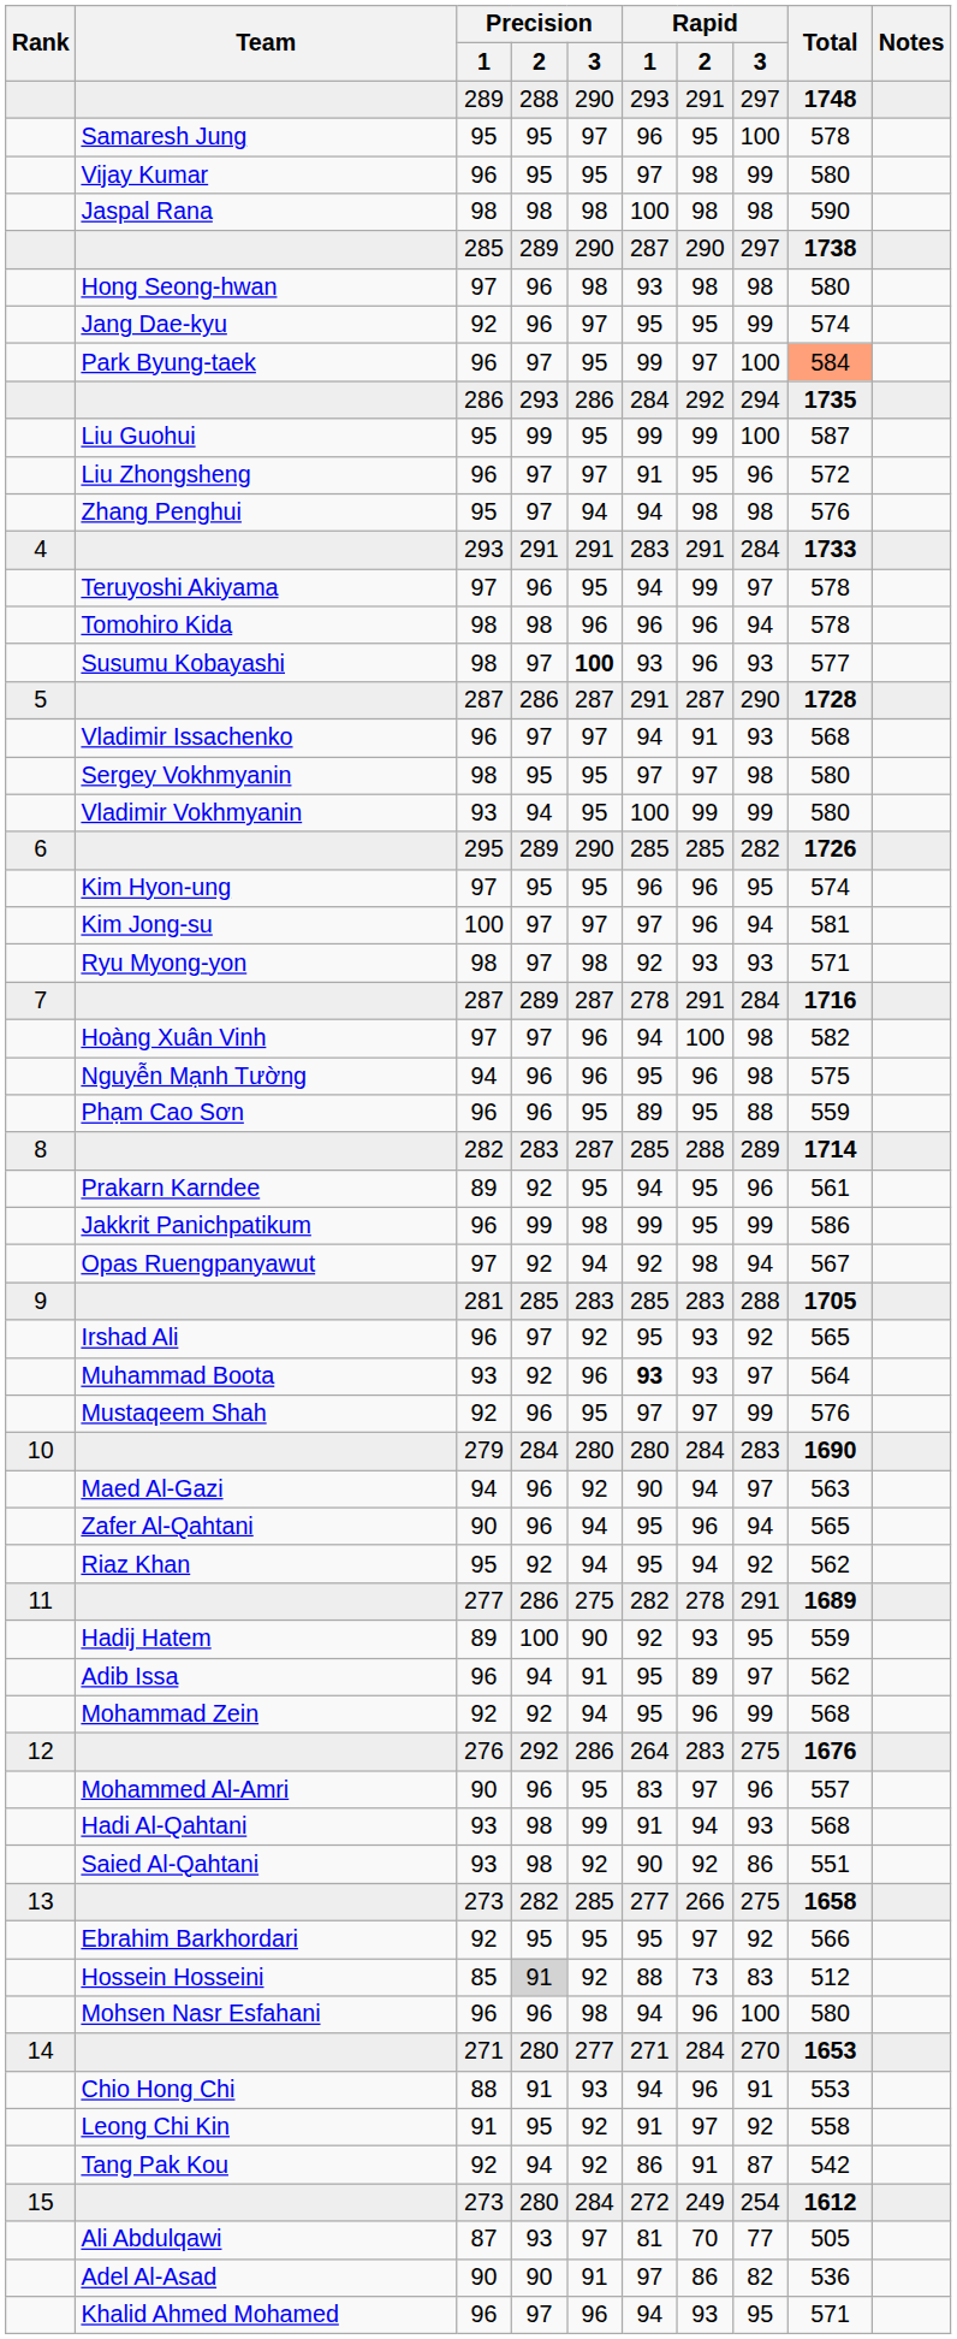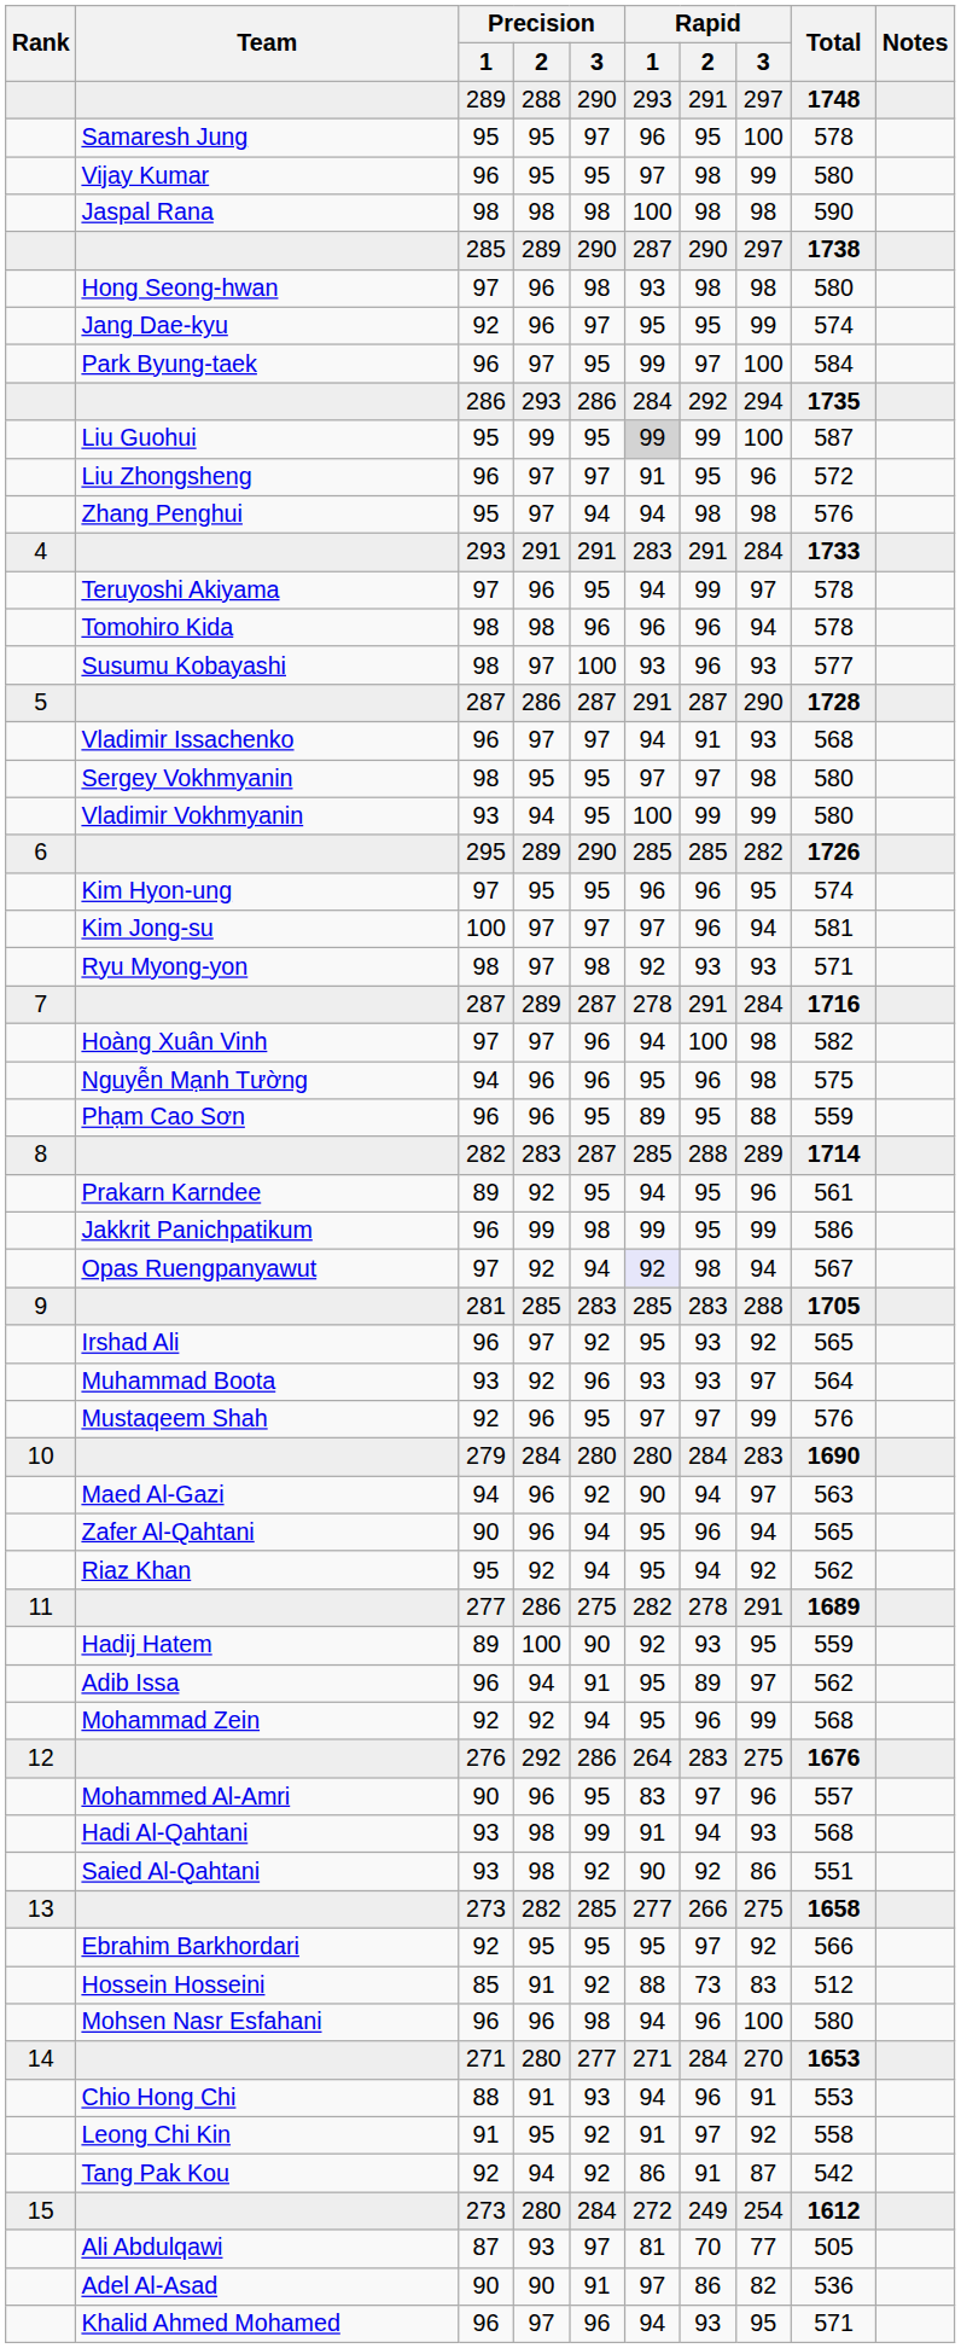Park Byung-taek | Total: lightsalmon background -> no background
Liu Guohui | Rapid / 1: no background -> lightgrey background
Susumu Kobayashi | Precision / 3: bold -> normal
Opas Ruengpanyawut | Rapid / 1: no background -> lavender background
Muhammad Boota | Rapid / 1: bold -> normal
Hossein Hosseini | Precision / 2: lightgrey background -> no background
